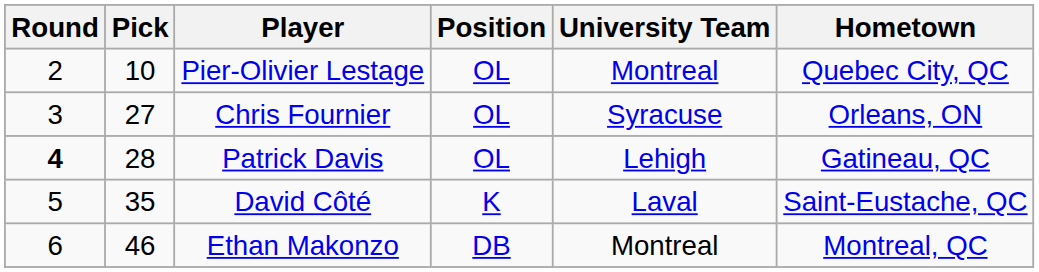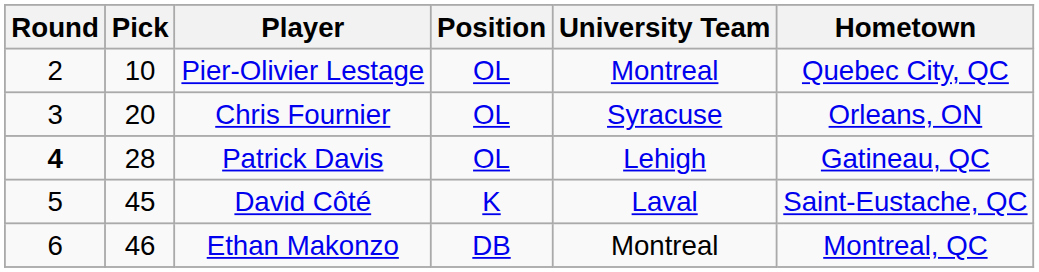Chris Fournier | Pick: 27 -> 20
David Côté | Pick: 35 -> 45
